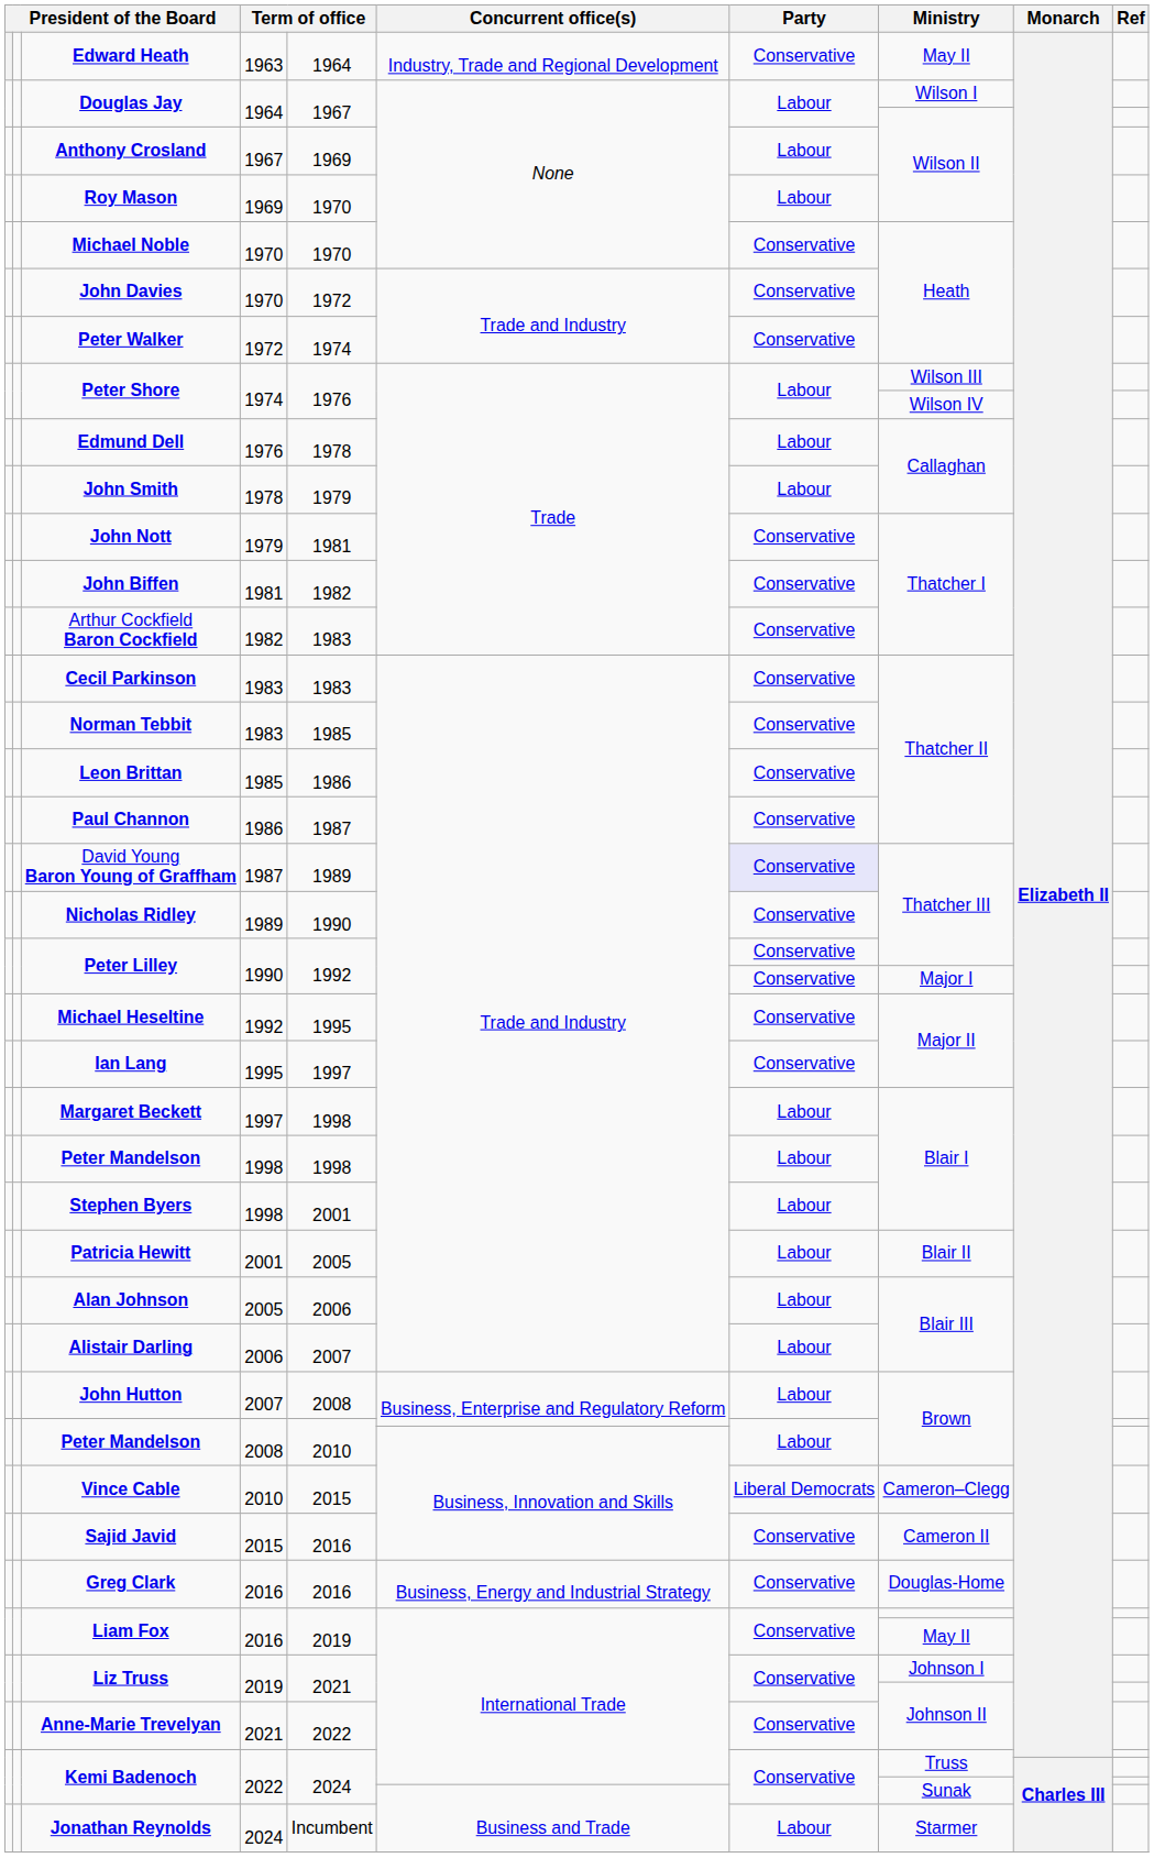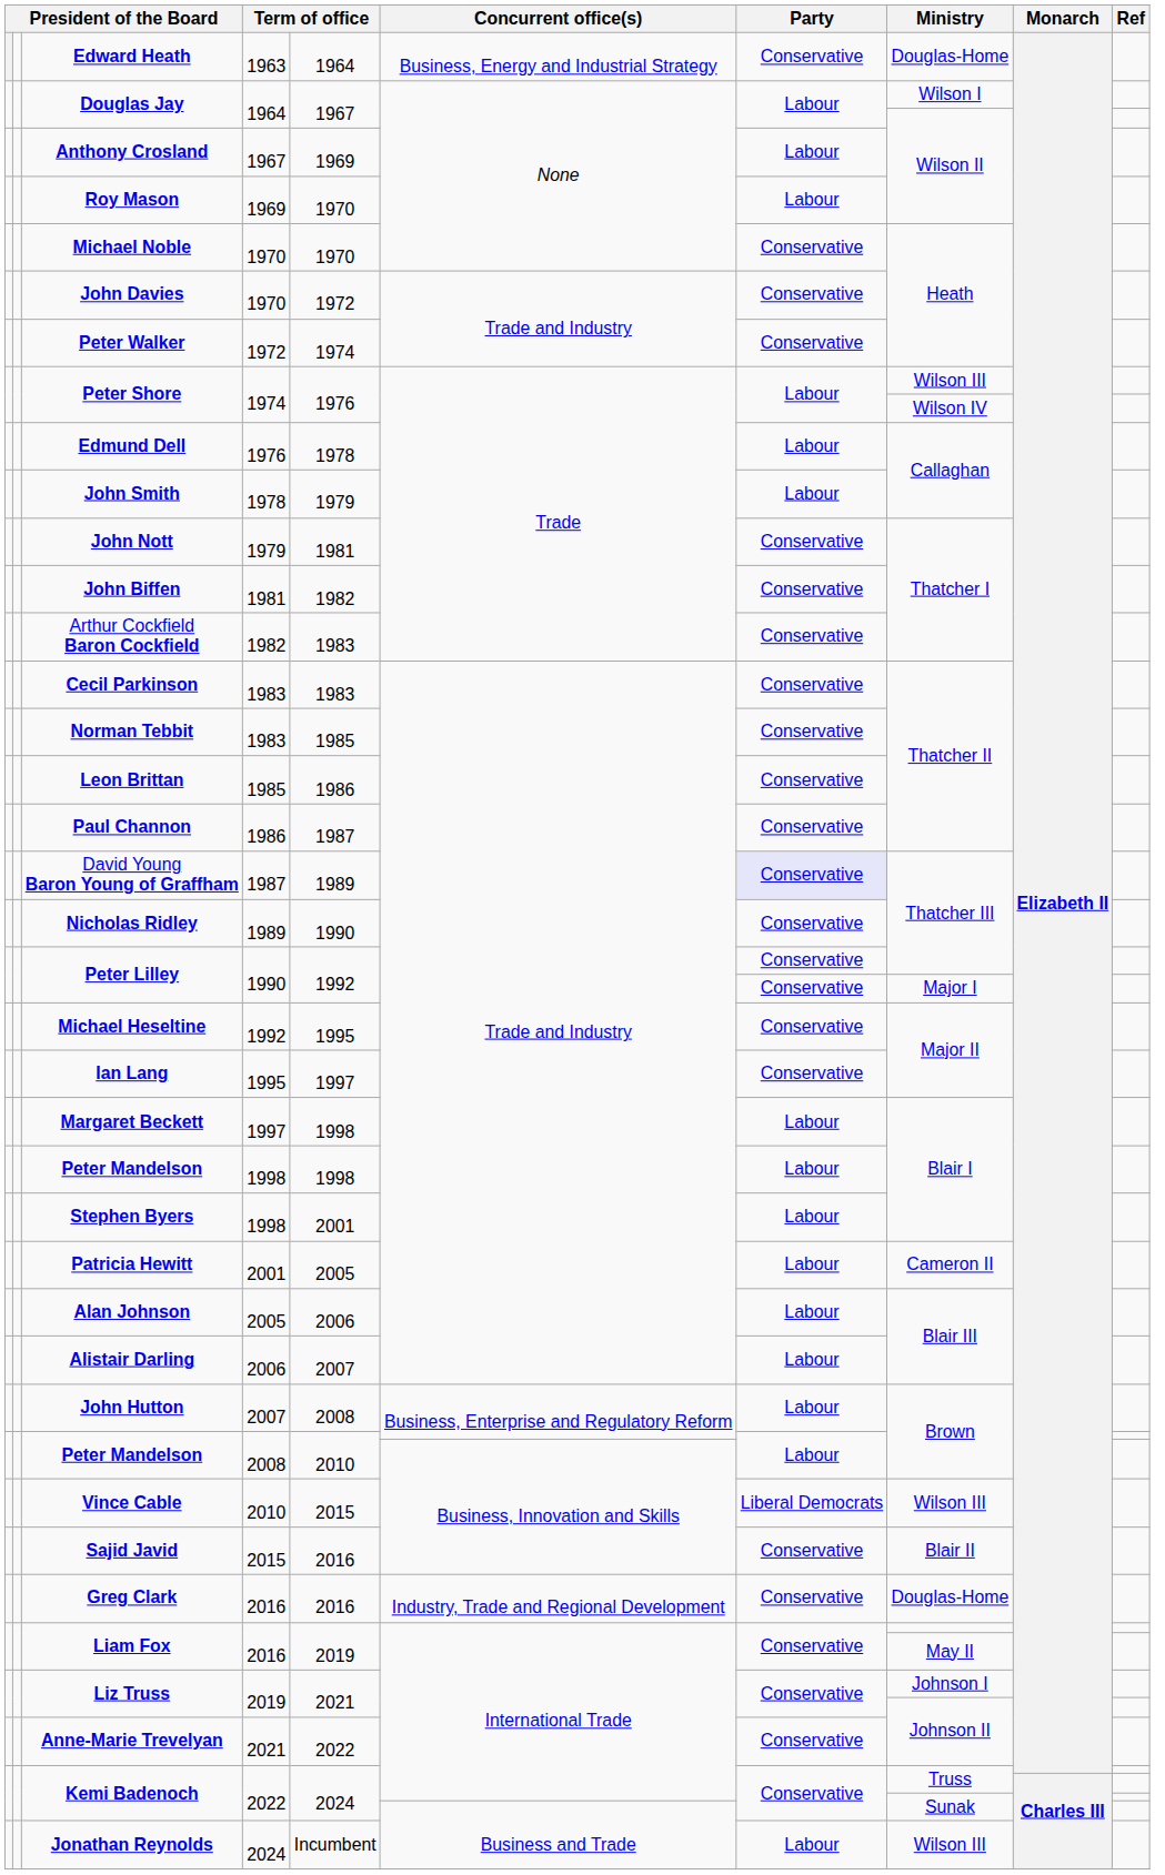Edward Heath | Concurrent office(s): Industry, Trade and Regional Development -> Business, Energy and Industrial Strategy
Edward Heath | Ministry: May II -> Douglas-Home
Patricia Hewitt | Ministry: Blair II -> Cameron II
Vince Cable | Ministry: Cameron–Clegg -> Wilson III
Sajid Javid | Ministry: Cameron II -> Blair II
Greg Clark | Concurrent office(s): Business, Energy and Industrial Strategy -> Industry, Trade and Regional Development
Jonathan Reynolds | Ministry: Starmer -> Wilson III
